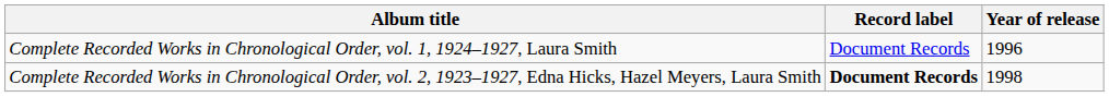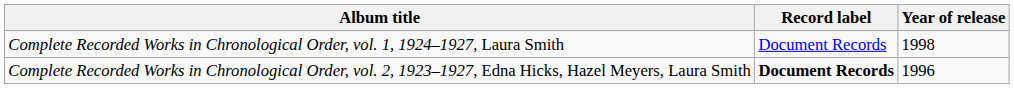row 2 | Year of release: 1996 -> 1998
row 3 | Year of release: 1998 -> 1996
